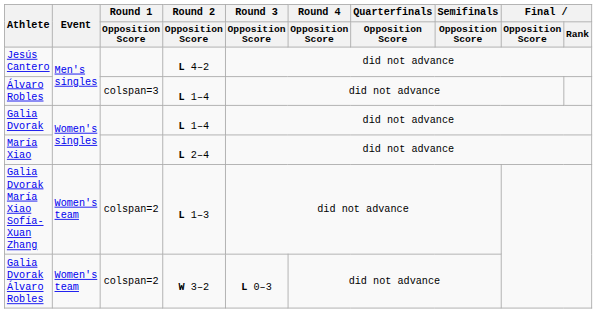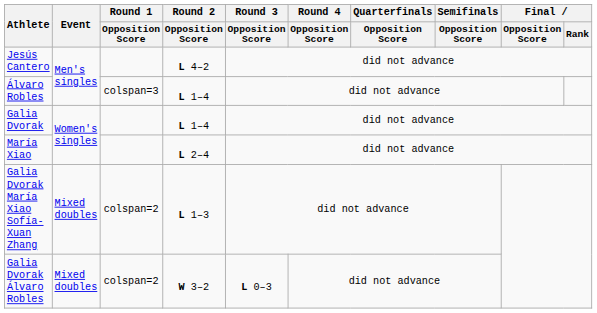Galia Dvorak María Xiao Sofía-Xuan Zhang | Event: Women's team -> Mixed doubles
Galia Dvorak Álvaro Robles | Event: Women's team -> Mixed doubles
